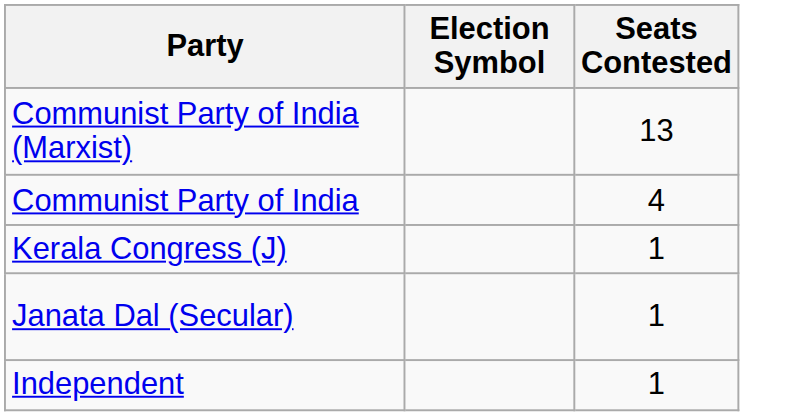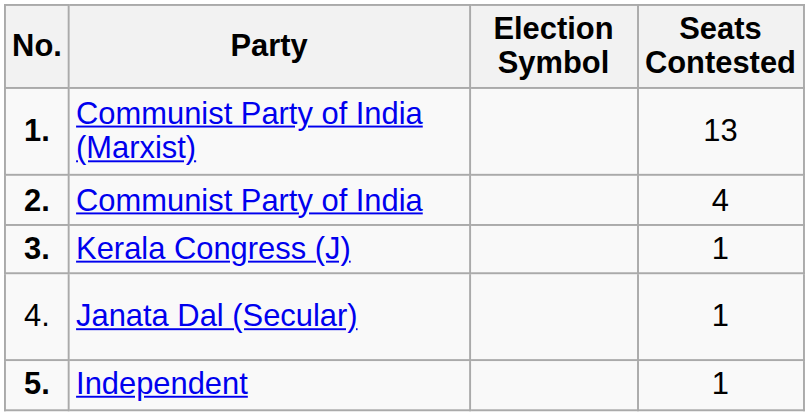+ column: No. | 1. | 2. | 3. | 4. | 5.
